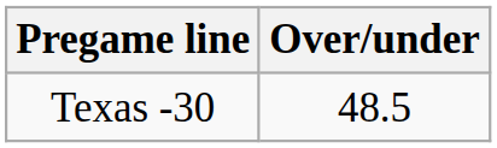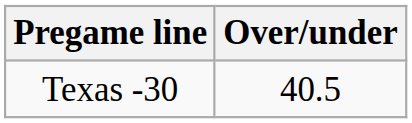Texas -30 | Over/under: 48.5 -> 40.5
